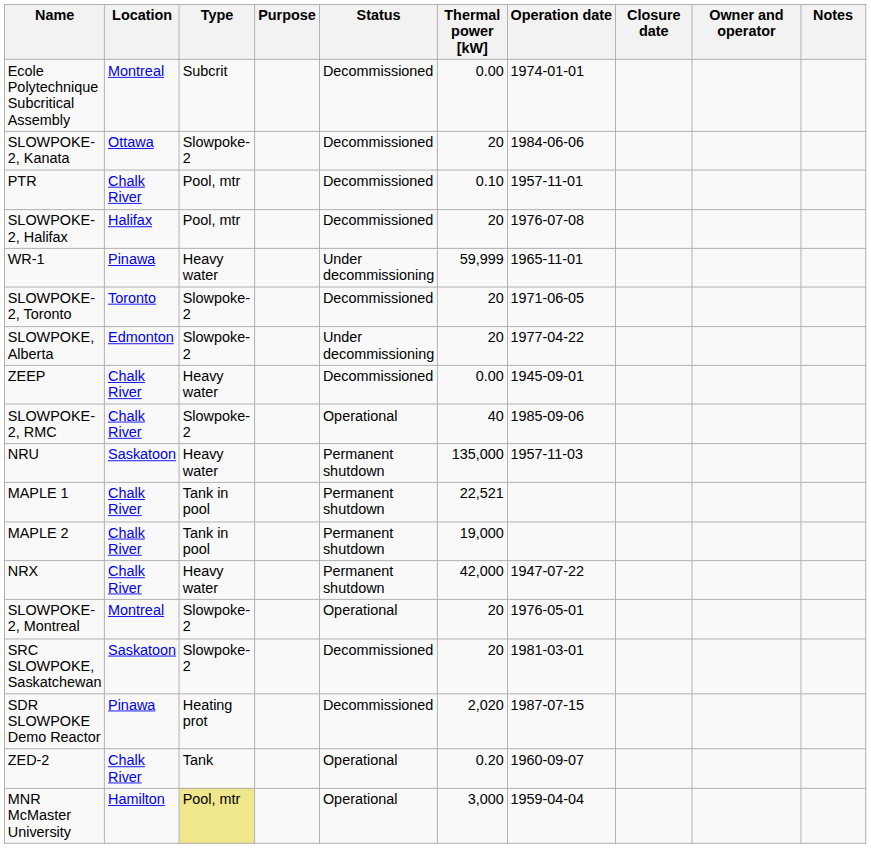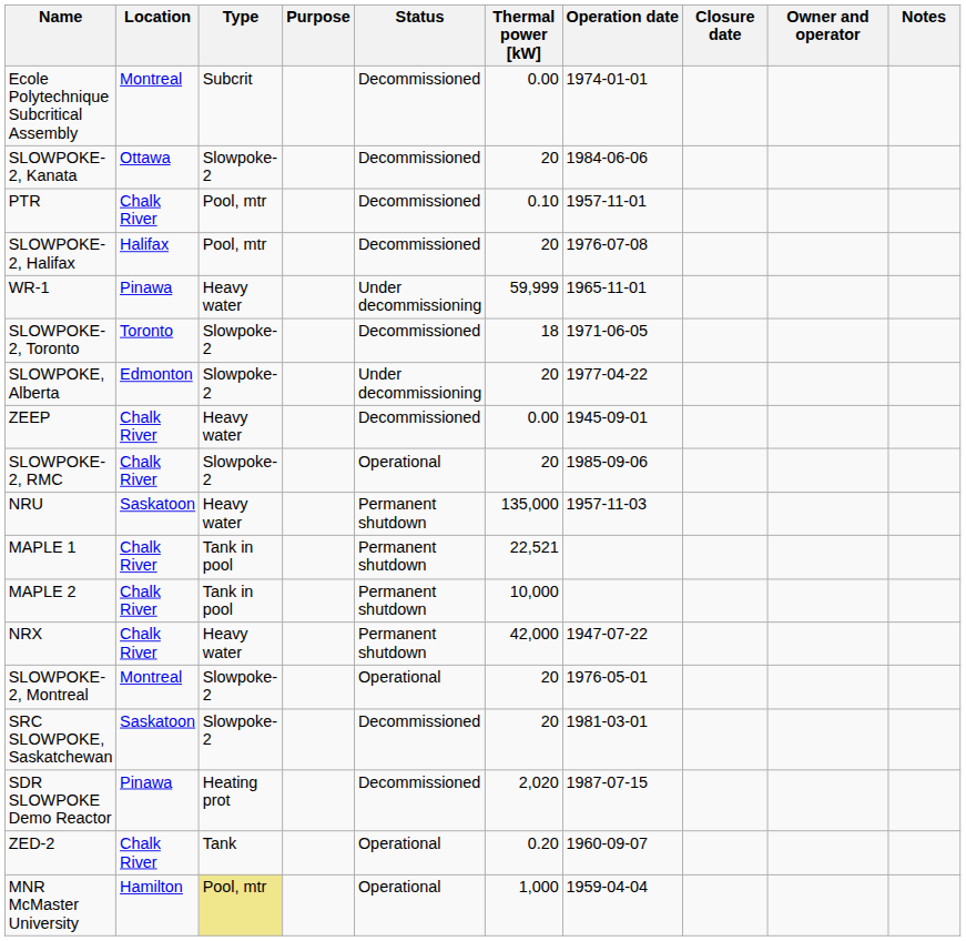SLOWPOKE-2, Toronto | Thermal power [kW]: 20 -> 18
SLOWPOKE-2, RMC | Thermal power [kW]: 40 -> 20
MAPLE 2 | Thermal power [kW]: 19,000 -> 10,000
MNR McMaster University | Thermal power [kW]: 3,000 -> 1,000
